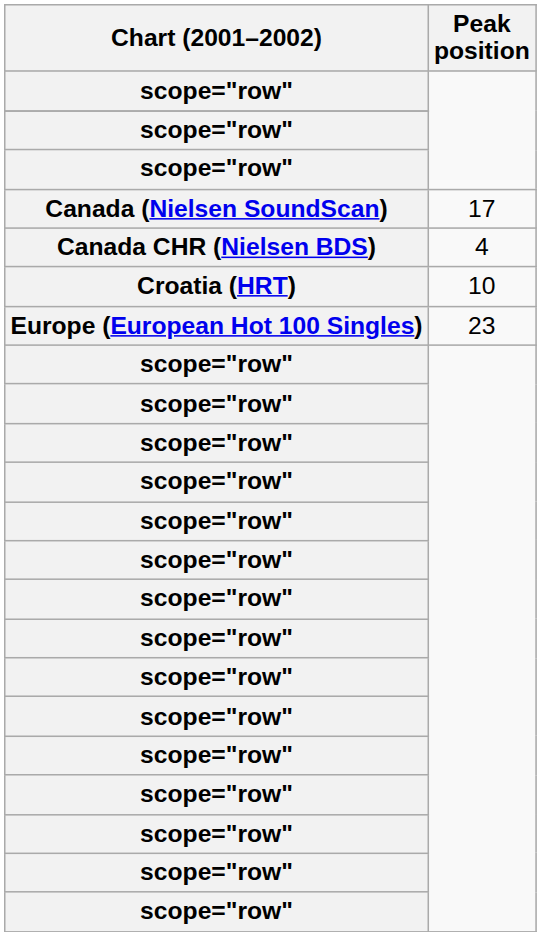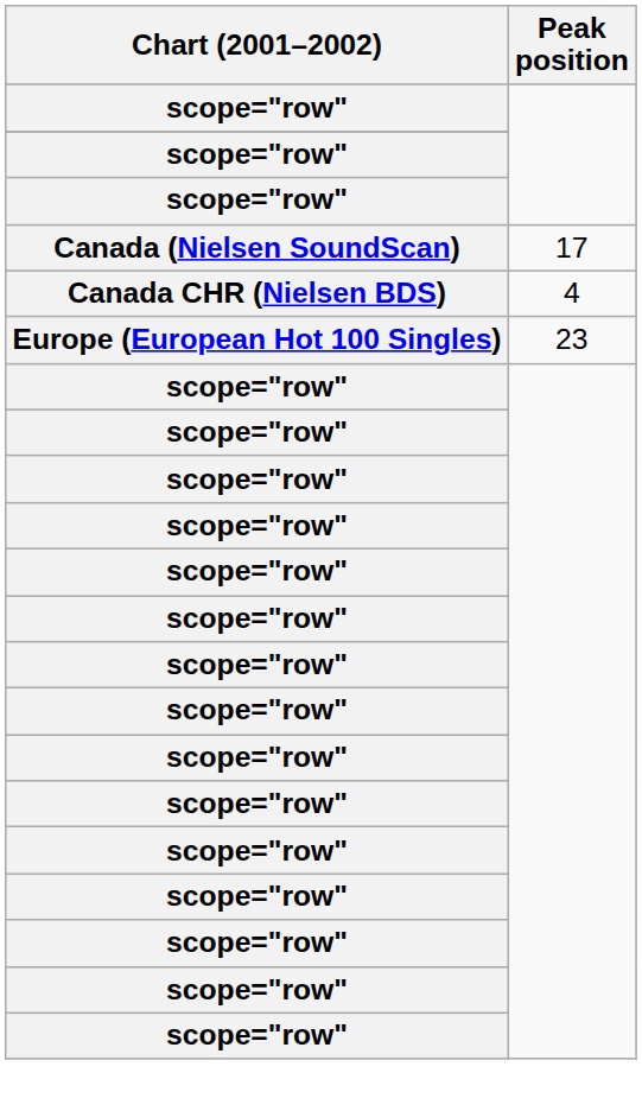- row: Croatia (HRT) | 10
